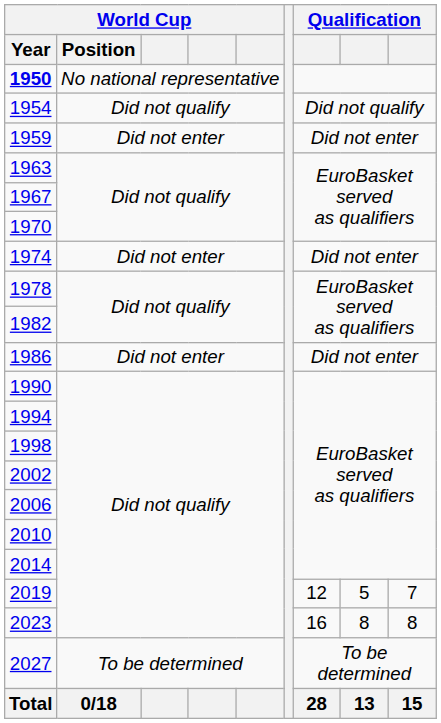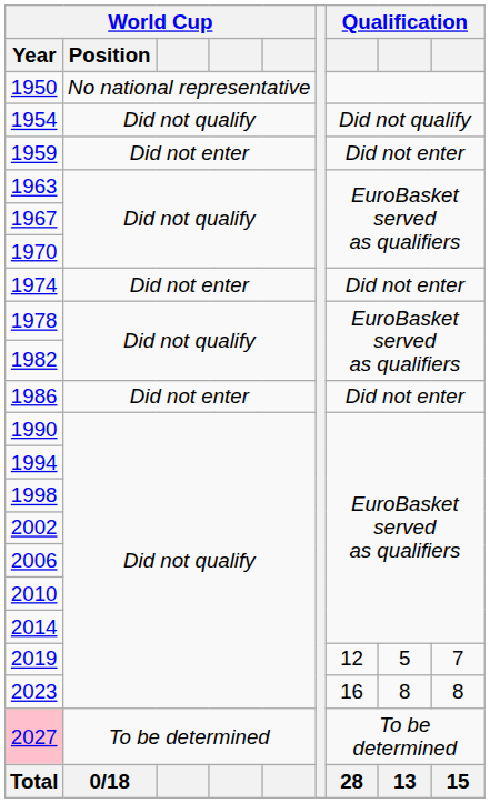1950 | World Cup / Year: bold -> normal
2027 | World Cup / Year: no background -> pink background
